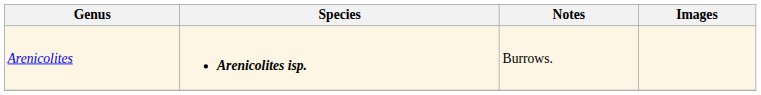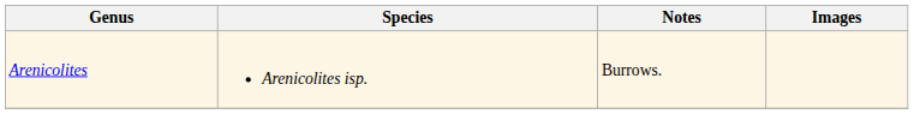Arenicolites | Species: bold -> normal
